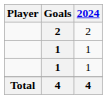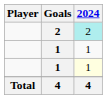row 2 | 2024: no background -> paleturquoise background
row 4 | 2024: no background -> lightyellow background
